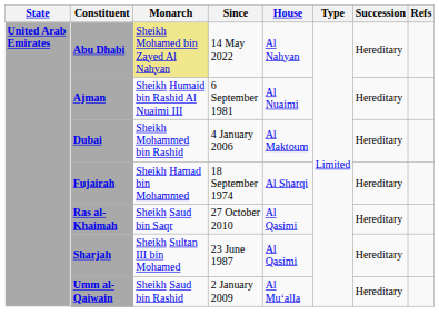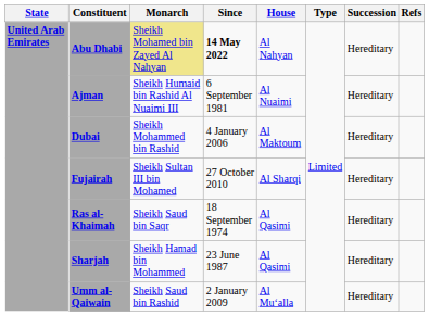Abu Dhabi | Since: normal -> bold
Fujairah | Monarch: Sheikh Hamad bin Mohammed -> Sheikh Sultan III bin Mohamed
Fujairah | Since: 18 September 1974 -> 27 October 2010
Ras al-Khaimah | Since: 27 October 2010 -> 18 September 1974
Sharjah | Monarch: Sheikh Sultan III bin Mohamed -> Sheikh Hamad bin Mohammed
